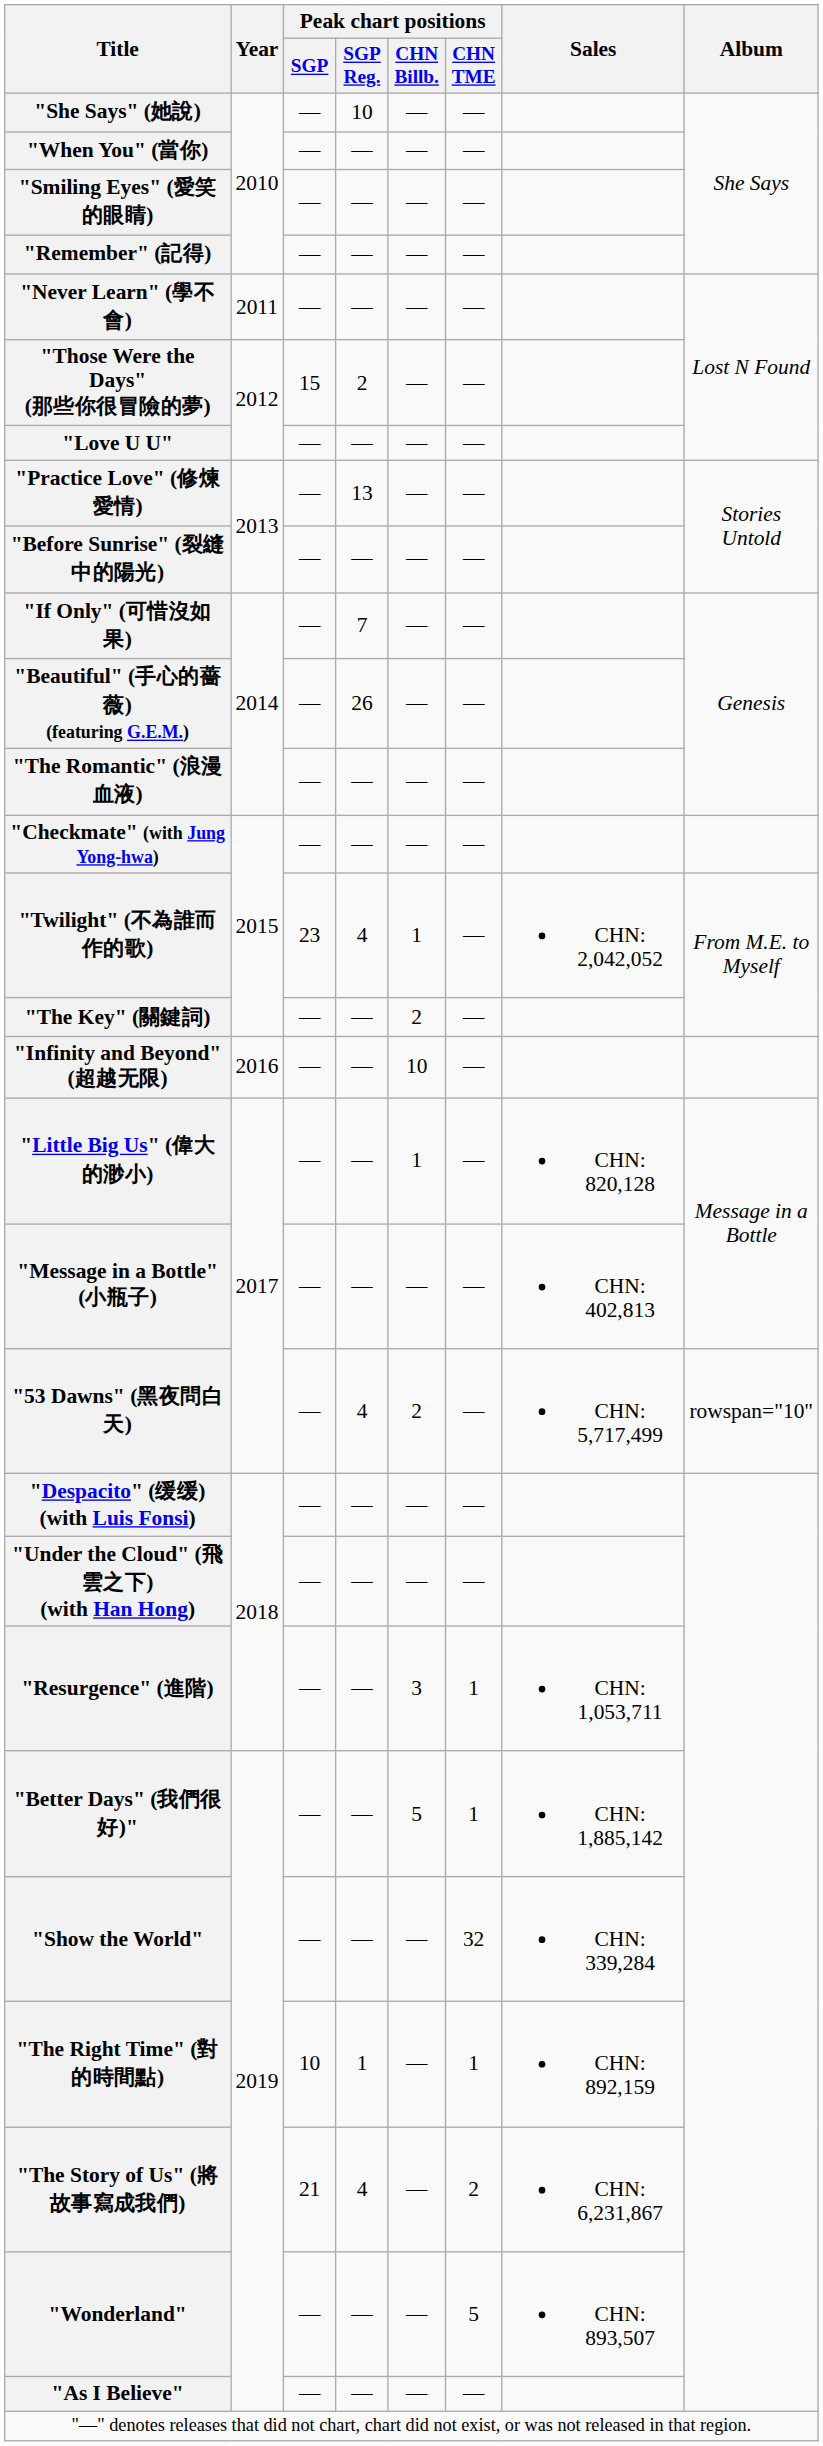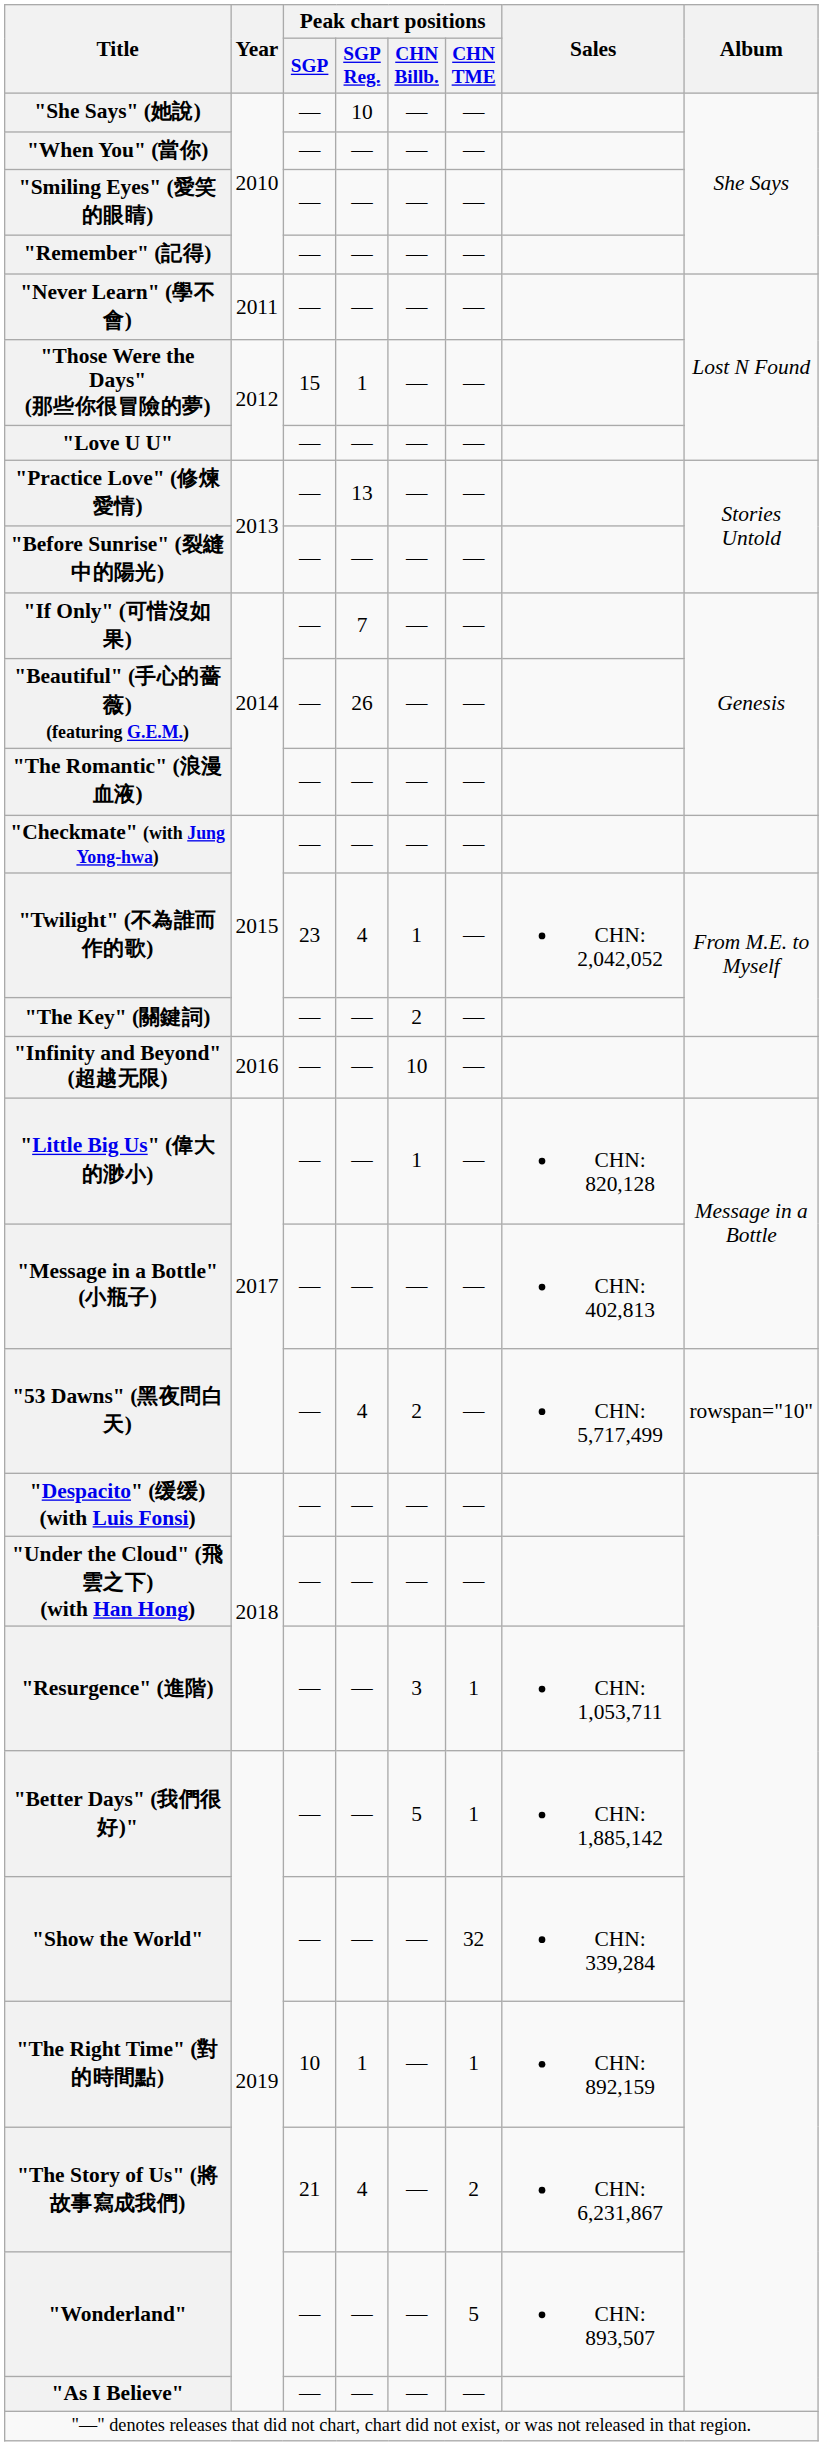"Those Were the Days" (那些你很冒險的夢) | Peak chart positions / SGP Reg.: 2 -> 1
